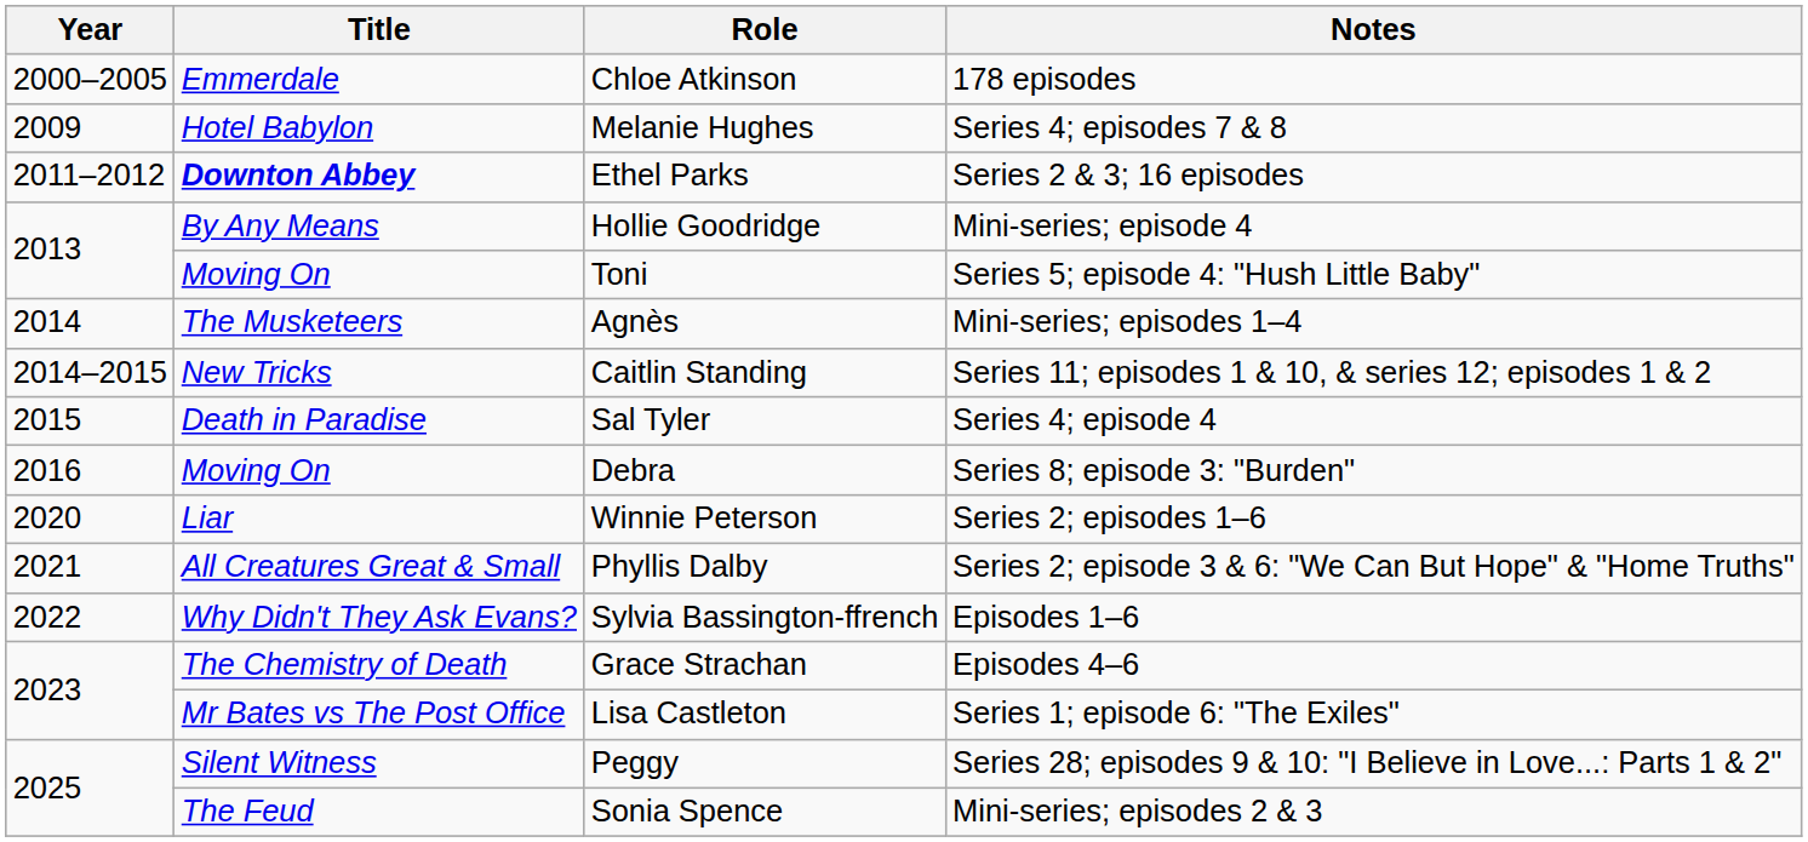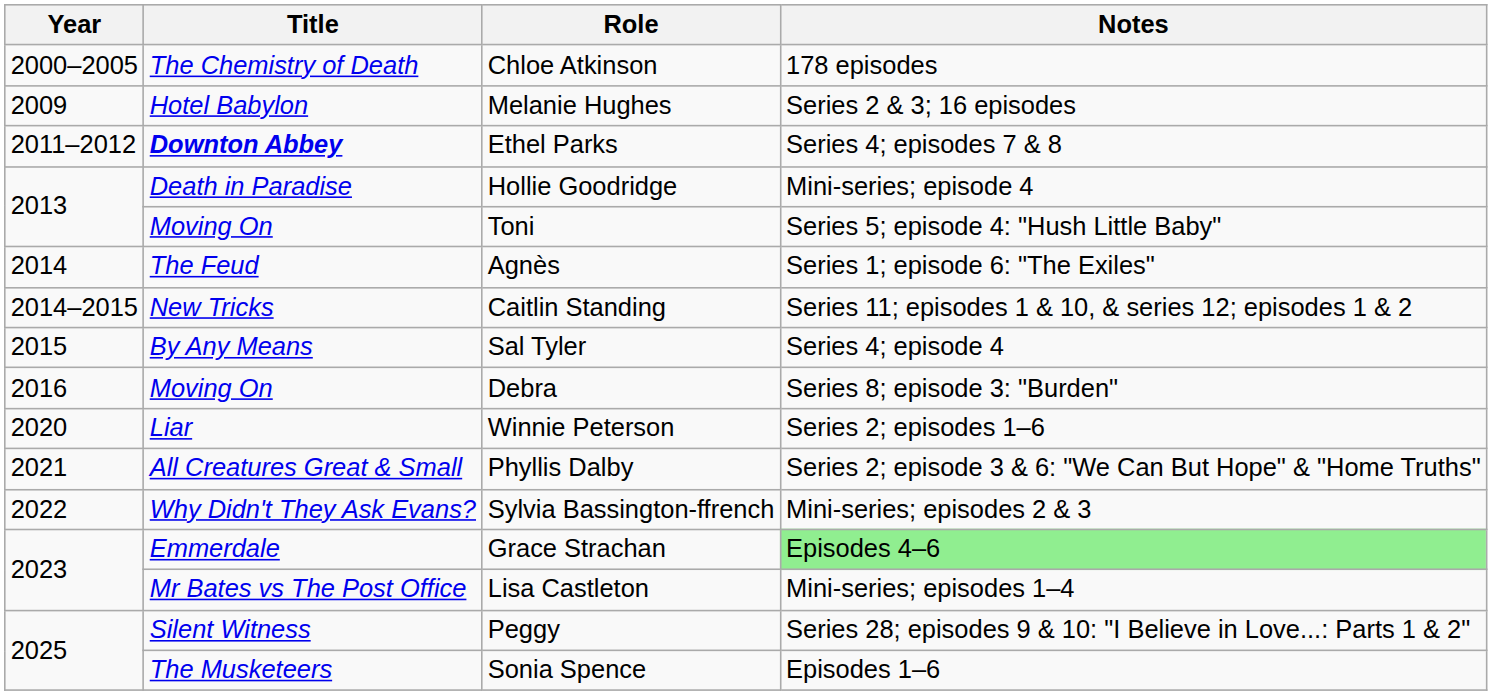Chloe Atkinson | Title: Emmerdale -> The Chemistry of Death
Melanie Hughes | Notes: Series 4; episodes 7 & 8 -> Series 2 & 3; 16 episodes
Ethel Parks | Notes: Series 2 & 3; 16 episodes -> Series 4; episodes 7 & 8
Hollie Goodridge | Title: By Any Means -> Death in Paradise
Agnès | Title: The Musketeers -> The Feud
Agnès | Notes: Mini-series; episodes 1–4 -> Series 1; episode 6: "The Exiles"
Sal Tyler | Title: Death in Paradise -> By Any Means
Sylvia Bassington-ffrench | Notes: Episodes 1–6 -> Mini-series; episodes 2 & 3
Grace Strachan | Title: The Chemistry of Death -> Emmerdale
Grace Strachan | Notes: no background -> lightgreen background
Lisa Castleton | Notes: Series 1; episode 6: "The Exiles" -> Mini-series; episodes 1–4
Sonia Spence | Title: The Feud -> The Musketeers
Sonia Spence | Notes: Mini-series; episodes 2 & 3 -> Episodes 1–6
